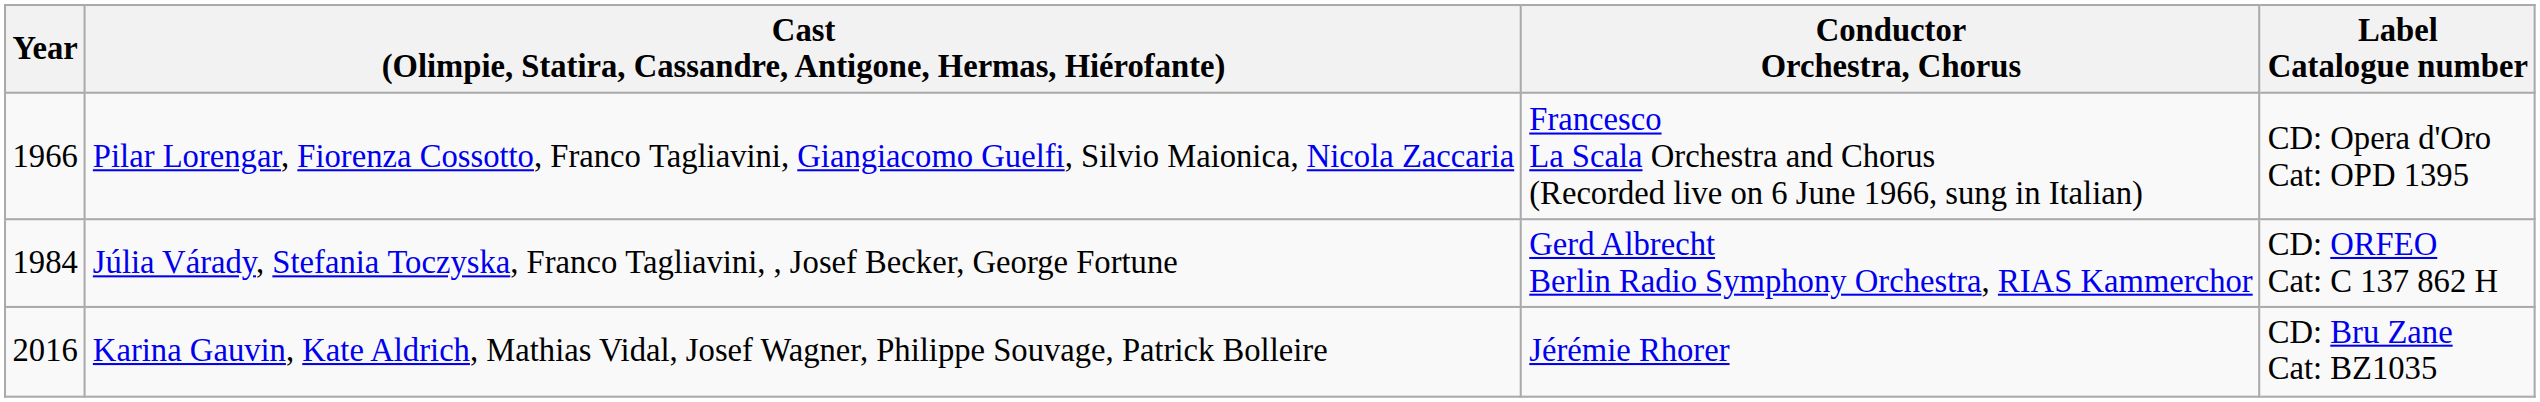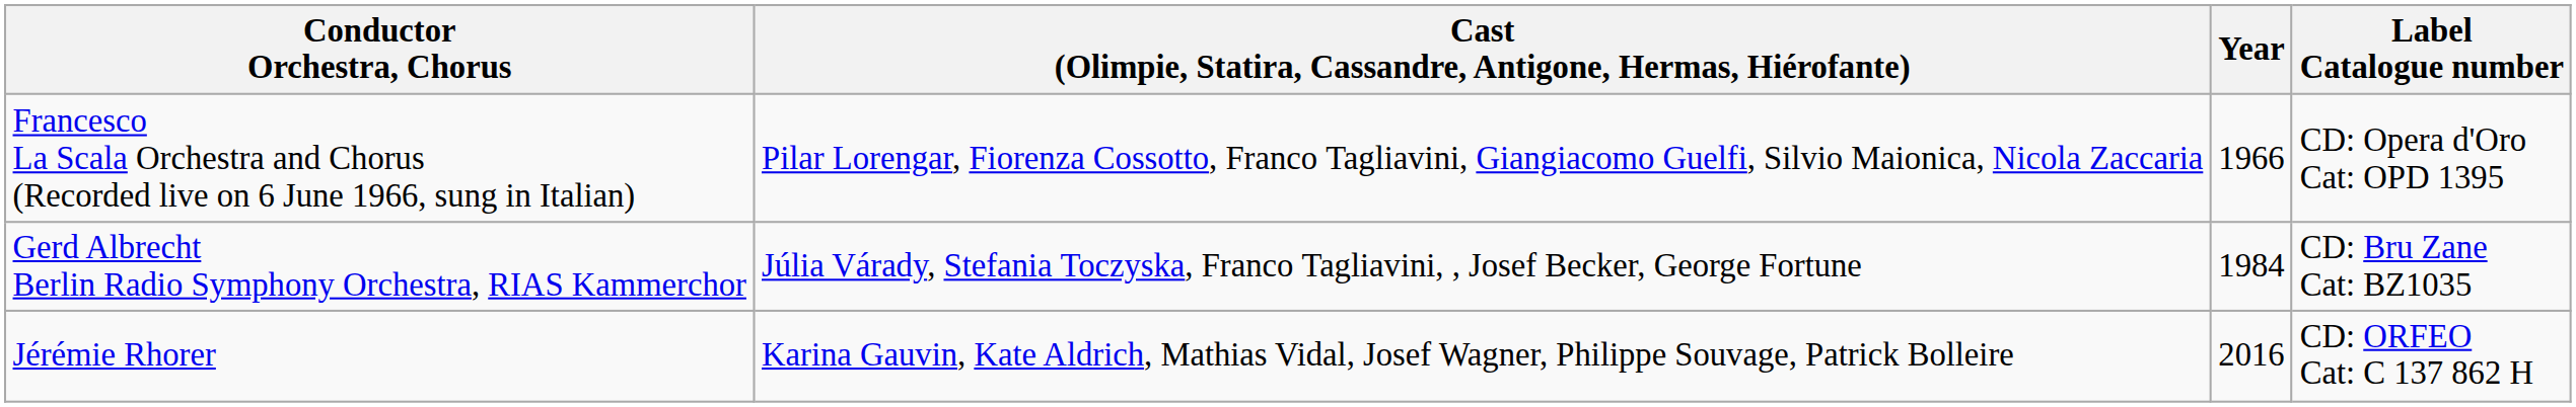columns swapped: Year <-> Conductor Orchestra, Chorus
row 3 | Label Catalogue number: CD: ORFEO Cat: C 137 862 H -> CD: Bru Zane Cat: BZ1035
row 4 | Label Catalogue number: CD: Bru Zane Cat: BZ1035 -> CD: ORFEO Cat: C 137 862 H
